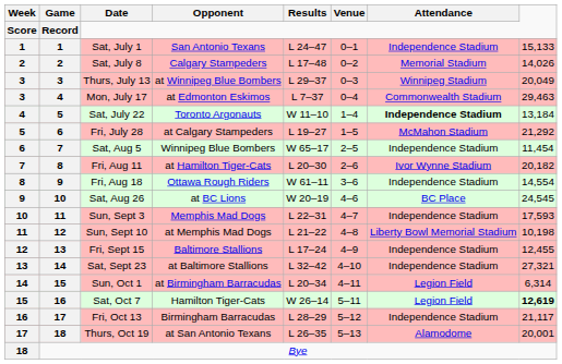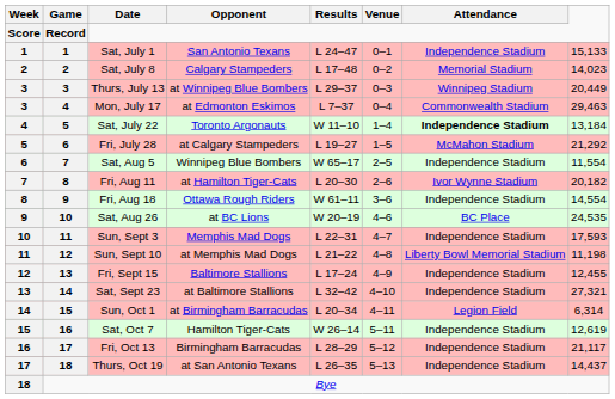Sat, July 8 | column 8: 14,026 -> 14,023
Thurs, July 13 | column 8: 20,049 -> 20,449
Sat, Aug 5 | column 8: 11,454 -> 11,554
Sat, Aug 26 | column 8: 24,545 -> 24,535
Sun, Sept 10 | column 8: 10,198 -> 11,198
Sat, Oct 7 | Attendance: Legion Field -> Independence Stadium
Sat, Oct 7 | column 8: bold -> normal
Thurs, Oct 19 | Attendance: Alamodome -> Independence Stadium
Thurs, Oct 19 | column 8: 20,001 -> 14,437
